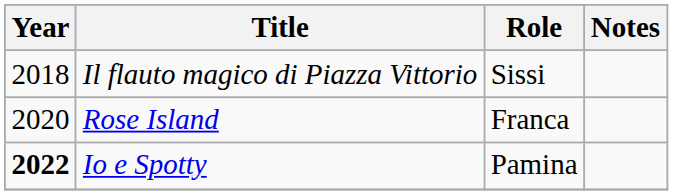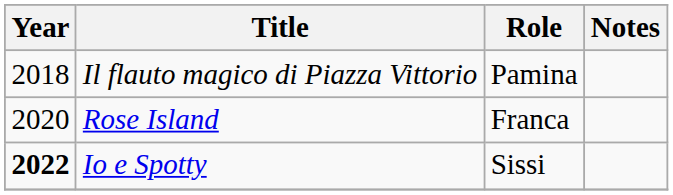Il flauto magico di Piazza Vittorio | Role: Sissi -> Pamina
Io e Spotty | Role: Pamina -> Sissi
